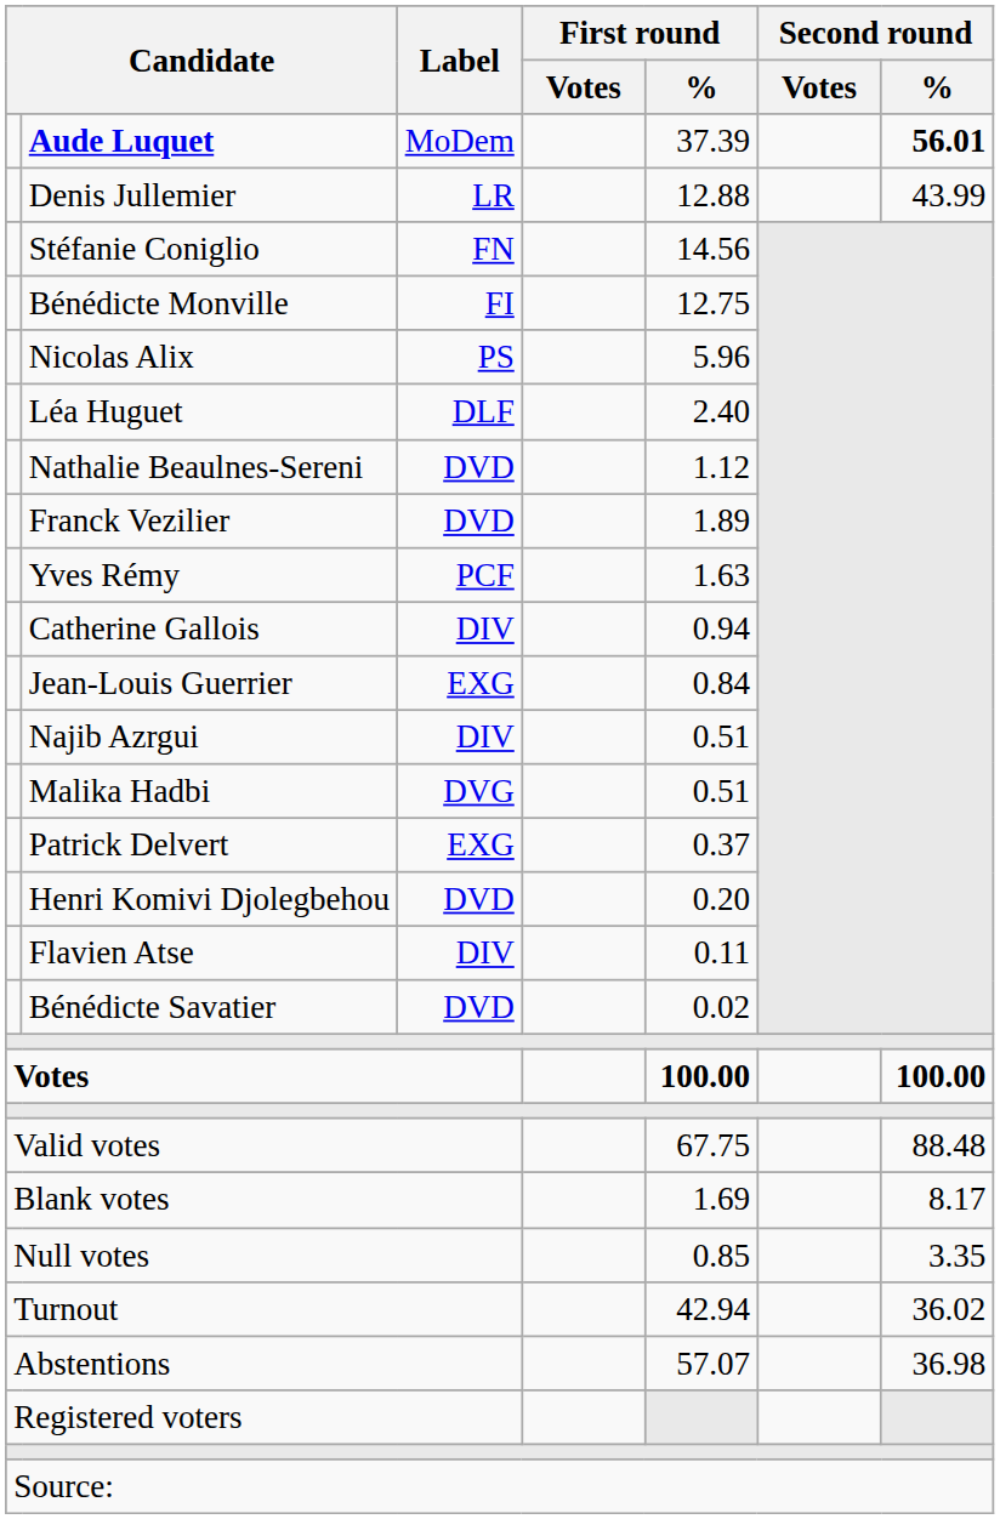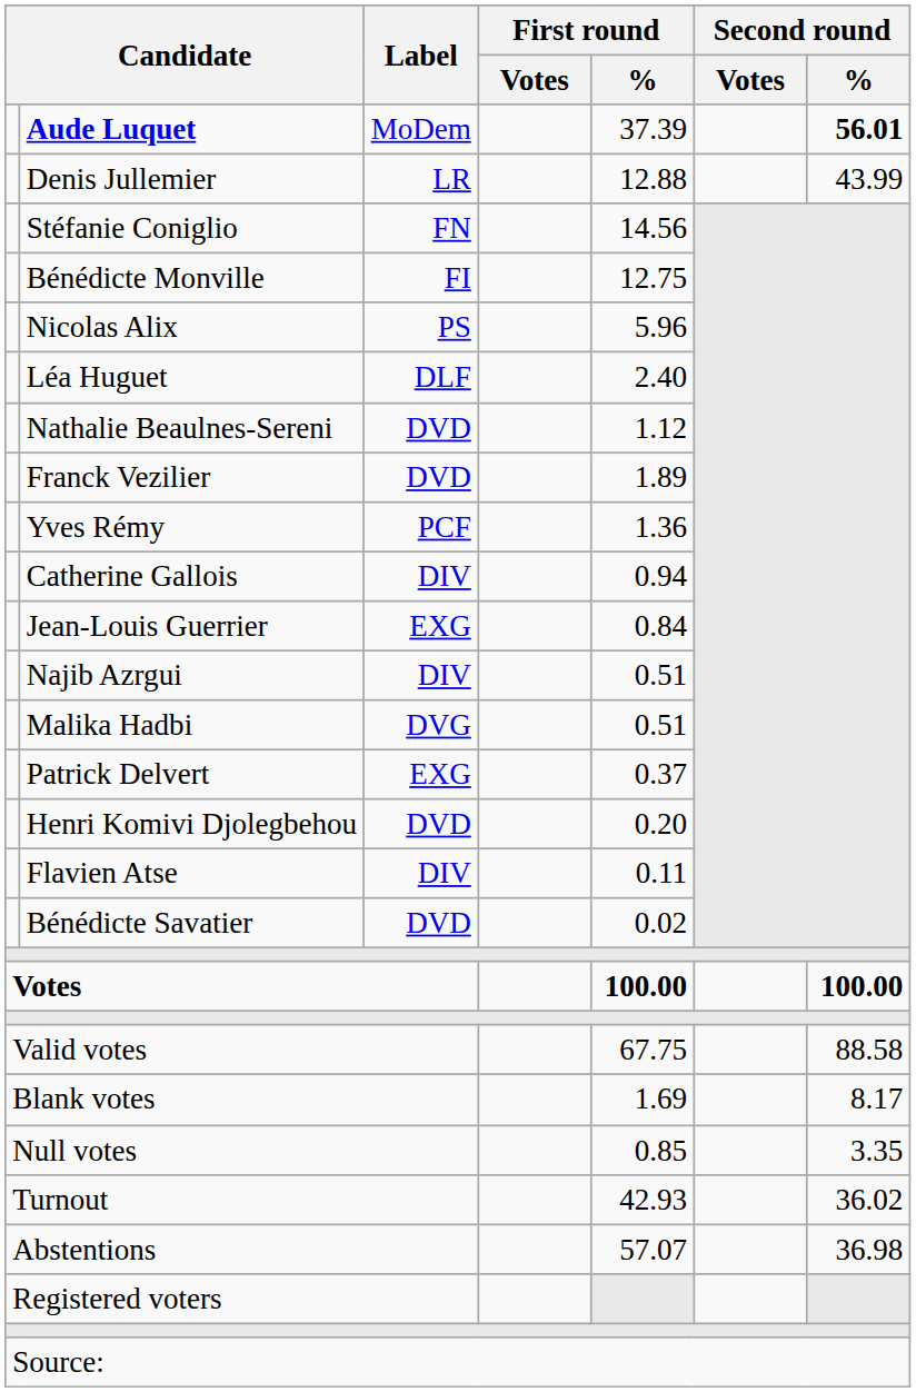Yves Rémy | First round / %: 1.63 -> 1.36
Valid votes | Second round / %: 88.48 -> 88.58
Turnout | First round / %: 42.94 -> 42.93
